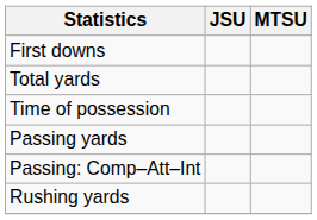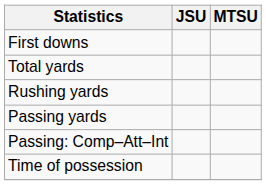rows swapped: Rushing yards <-> Time of possession
